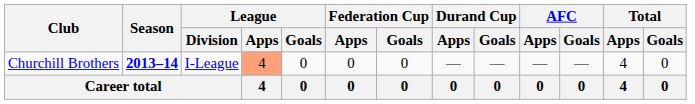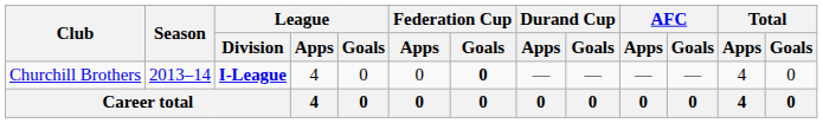Churchill Brothers | Season: bold -> normal
Churchill Brothers | League / Division: normal -> bold
Churchill Brothers | League / Apps: lightsalmon background -> no background
Churchill Brothers | Federation Cup / Goals: normal -> bold
